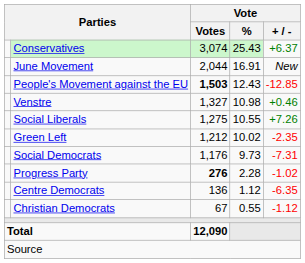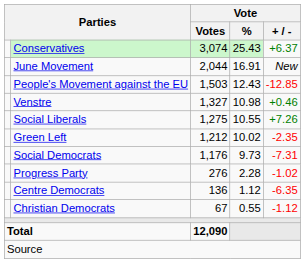People's Movement against the EU | Vote / Votes: bold -> normal
Progress Party | Vote / Votes: bold -> normal
